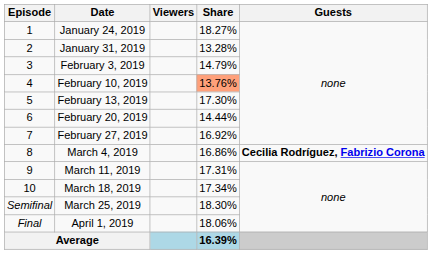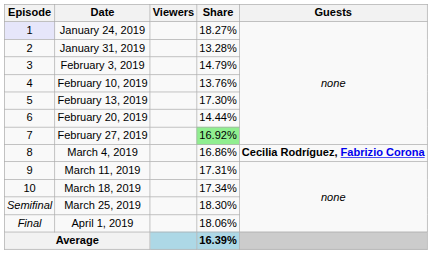January 24, 2019 | Episode: no background -> lavender background
February 10, 2019 | Share: lightsalmon background -> no background
February 27, 2019 | Share: no background -> lightgreen background
